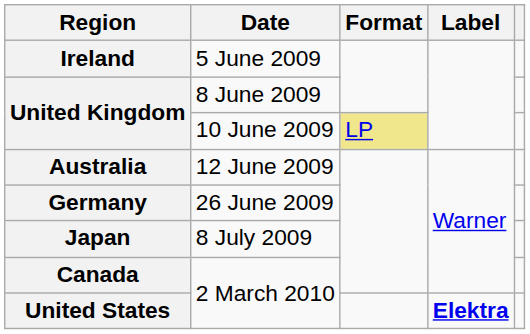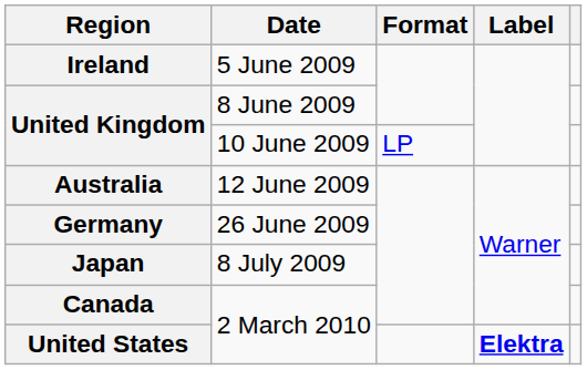United Kingdom / 10 June 2009 | Format: khaki background -> no background
